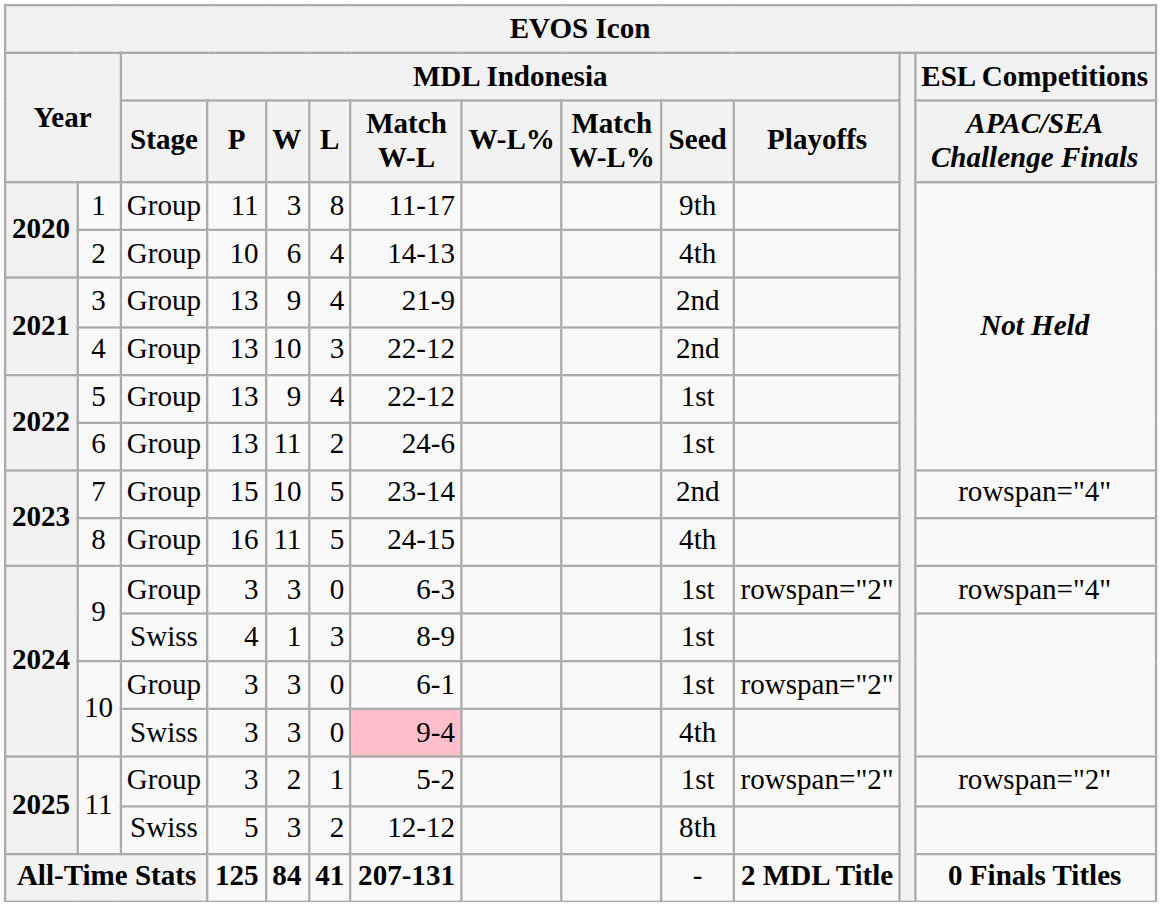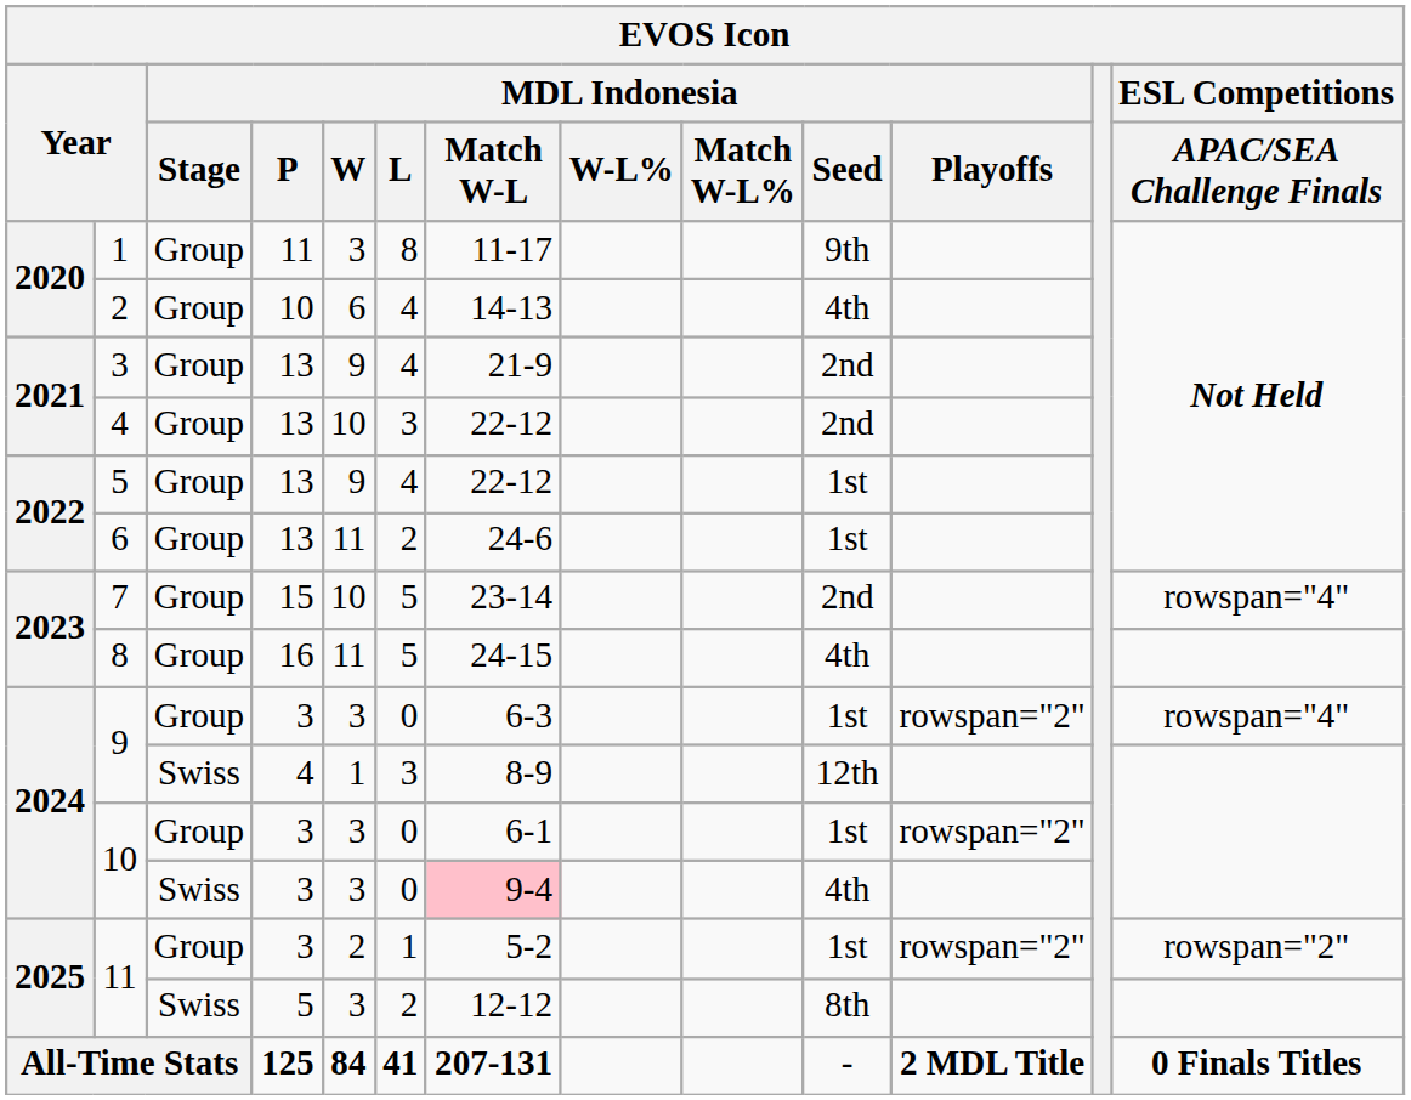9 / Swiss | MDL Indonesia / Seed: 1st -> 12th
